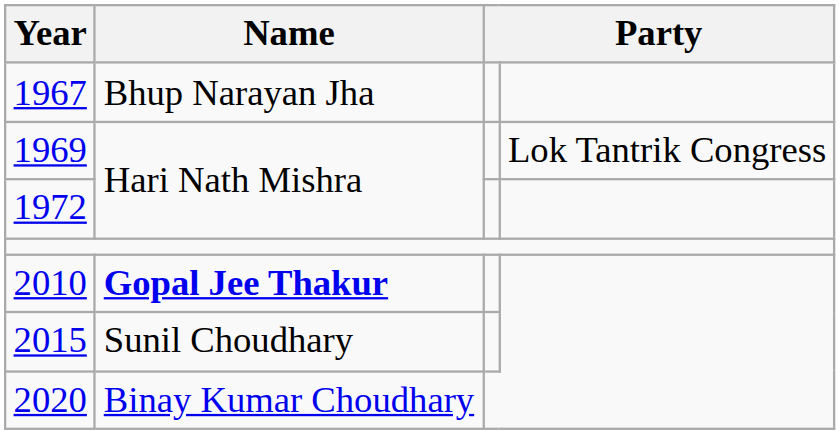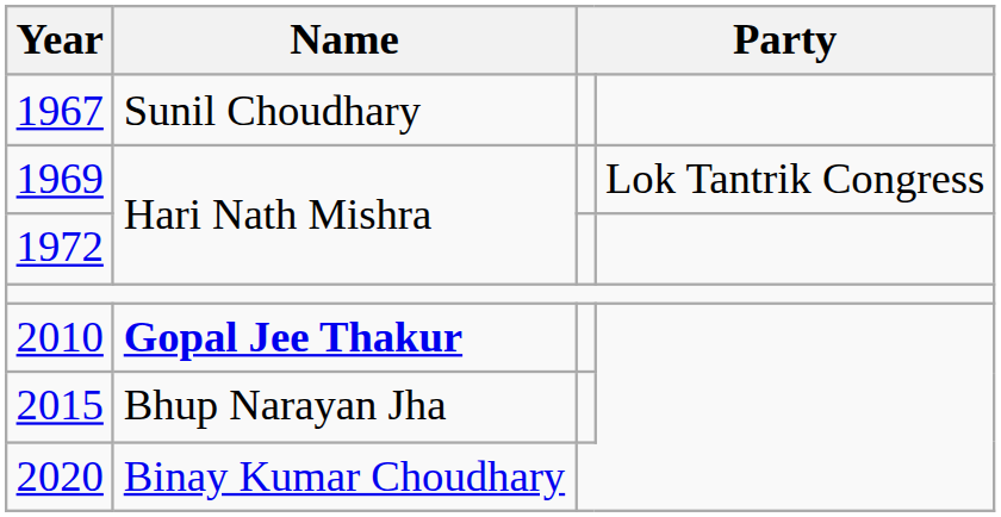1967 | Name: Bhup Narayan Jha -> Sunil Choudhary
2015 | Name: Sunil Choudhary -> Bhup Narayan Jha
